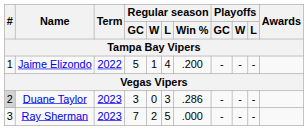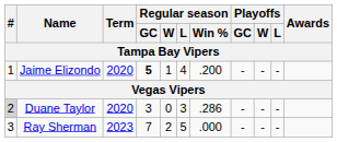Jaime Elizondo | Term: 2022 -> 2020
Jaime Elizondo | Regular season / GC: normal -> bold
Duane Taylor | Term: 2023 -> 2020
